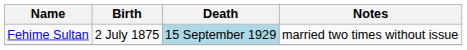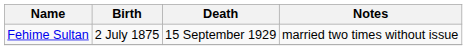Fehime Sultan | Death: lightblue background -> no background
